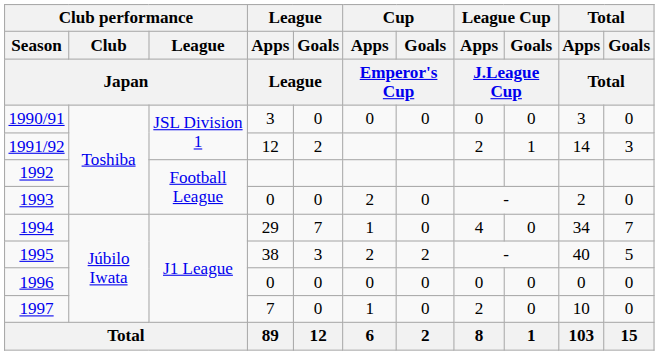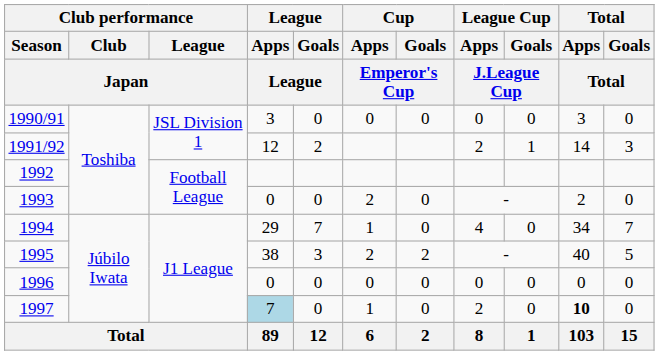1997 | League / Apps / League: no background -> lightblue background
1997 | Total / Apps / Total: normal -> bold
